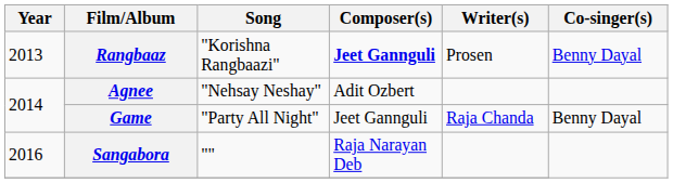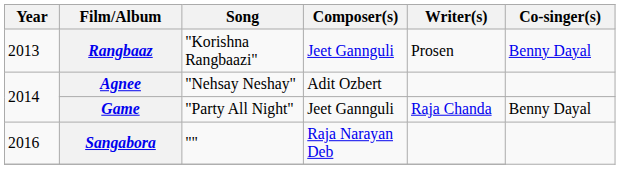Rangbaaz | Composer(s): bold -> normal
